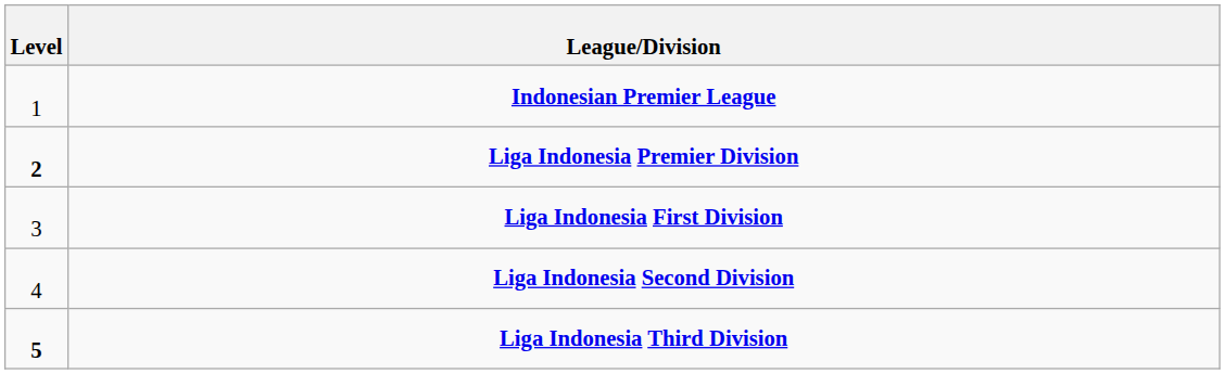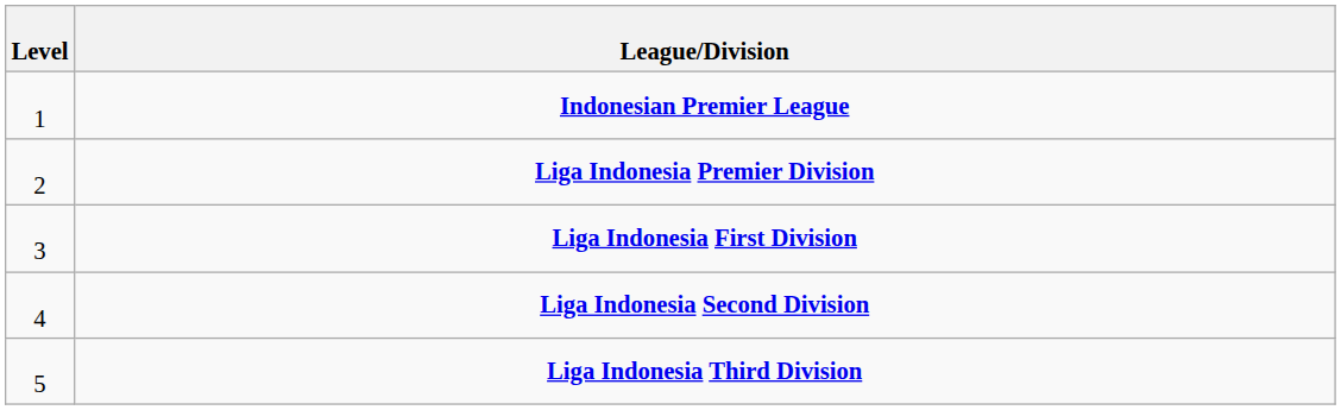Liga Indonesia Premier Division | Level: bold -> normal
Liga Indonesia Third Division | Level: bold -> normal
